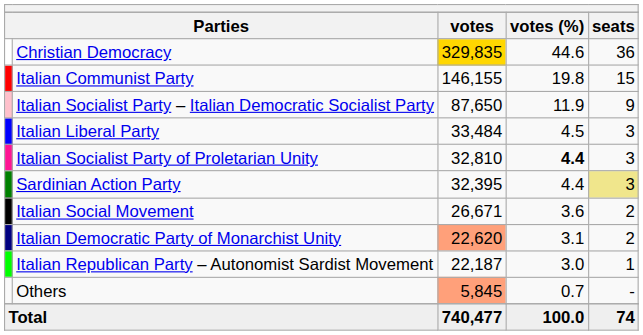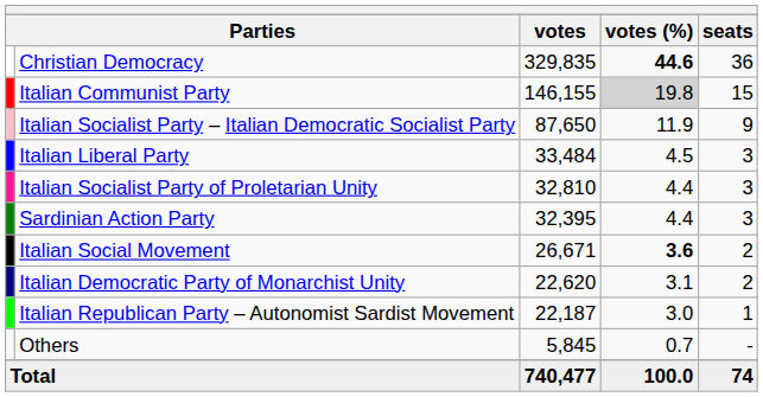Christian Democracy | votes: gold background -> no background
Christian Democracy | votes (%): normal -> bold
Italian Communist Party | votes (%): no background -> lightgrey background
Italian Socialist Party of Proletarian Unity | votes (%): bold -> normal
Sardinian Action Party | seats: khaki background -> no background
Italian Social Movement | votes (%): normal -> bold
Italian Democratic Party of Monarchist Unity | votes: lightsalmon background -> no background
Others | votes: lightsalmon background -> no background
